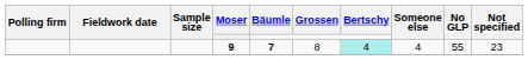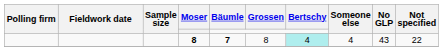row 3 | Moser: 9 -> 8
row 3 | No GLP: 55 -> 43
row 3 | Not specified: 23 -> 22
